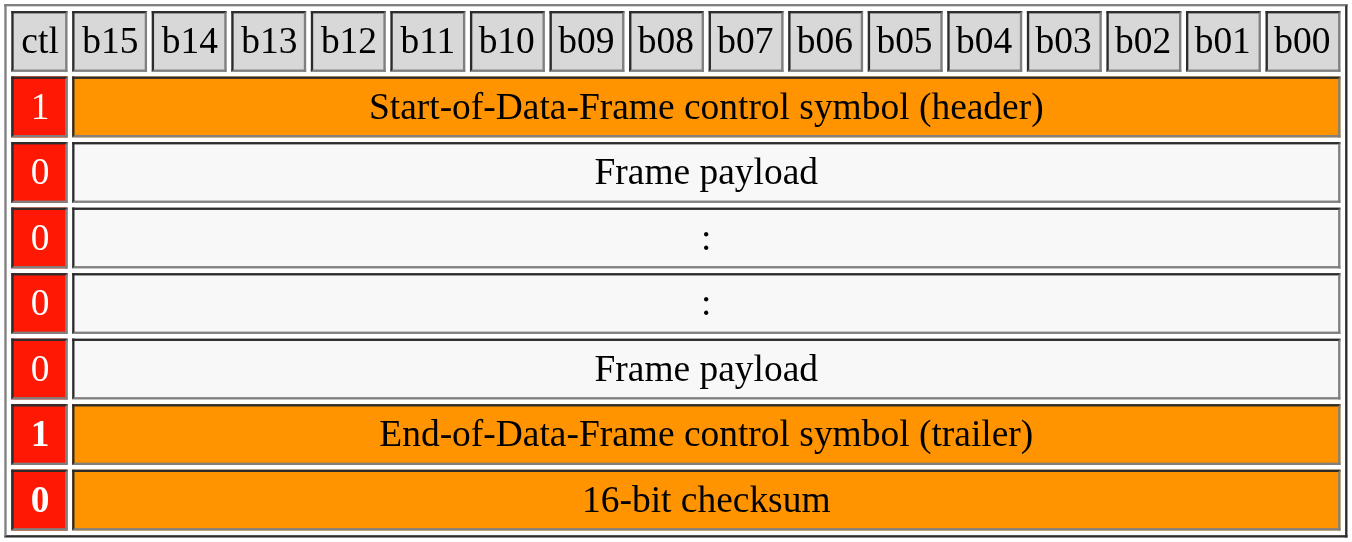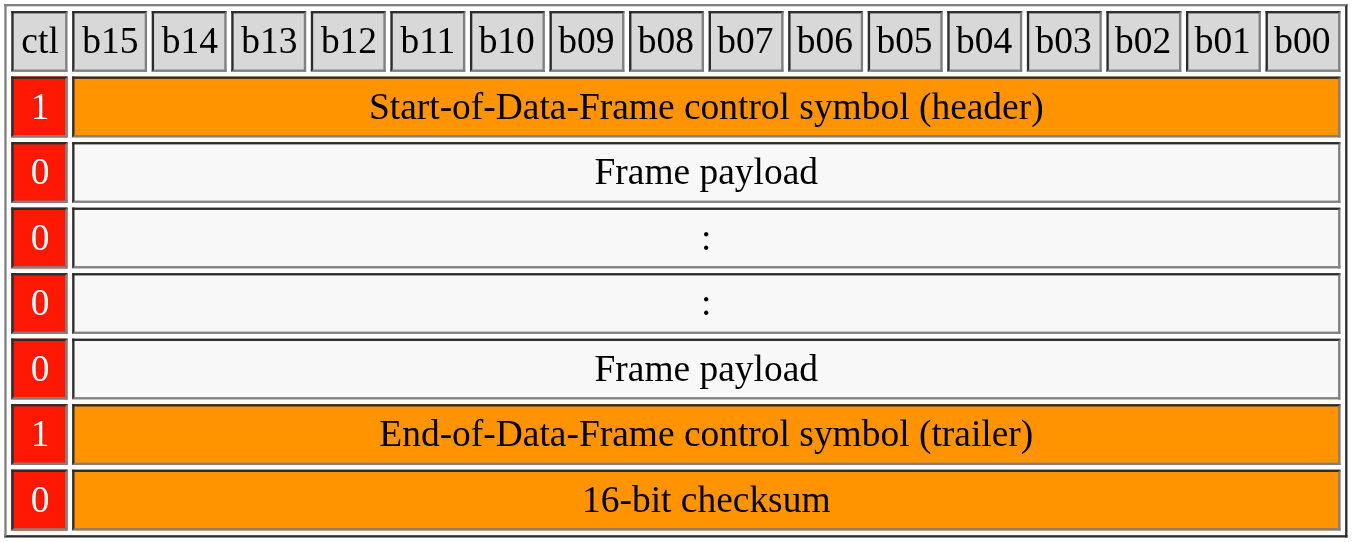End-of-Data-Frame control symbol (trailer) | column 1: bold -> normal
16-bit checksum | column 1: bold -> normal
